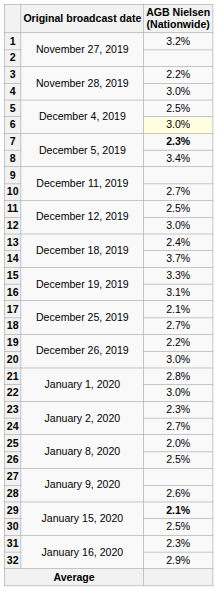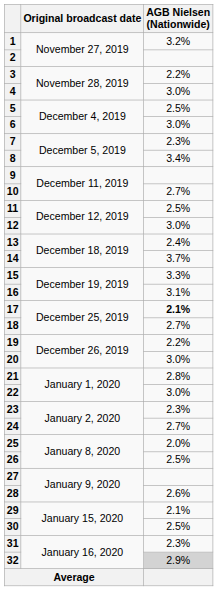6 | AGB Nielsen (Nationwide): lightyellow background -> no background
7 | AGB Nielsen (Nationwide): bold -> normal
17 | AGB Nielsen (Nationwide): normal -> bold
29 | AGB Nielsen (Nationwide): bold -> normal
32 | AGB Nielsen (Nationwide): no background -> lightgrey background
